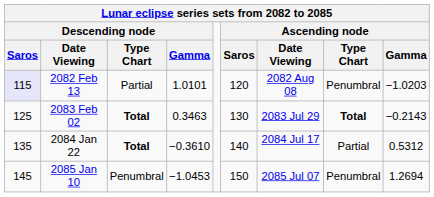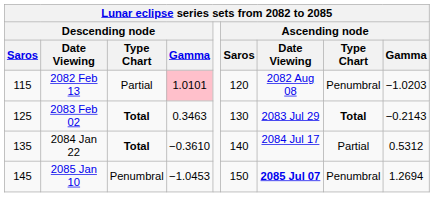2082 Feb 13 | Descending node / Saros: lavender background -> no background
2082 Feb 13 | Descending node / Gamma: no background -> pink background
2085 Jan 10 | Ascending node / Date Viewing: normal -> bold
